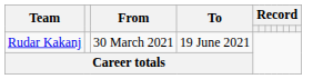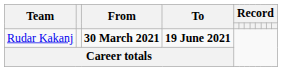Rudar Kakanj | From: normal -> bold
Rudar Kakanj | To: normal -> bold
